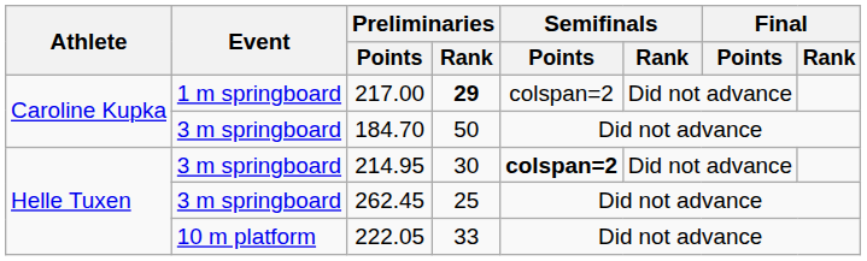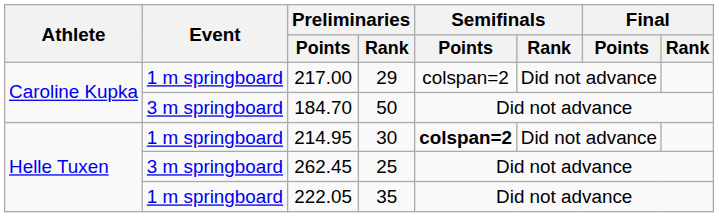217.00 | Preliminaries / Rank: bold -> normal
214.95 | Event: 3 m springboard -> 1 m springboard
222.05 | Event: 10 m platform -> 1 m springboard
222.05 | Preliminaries / Rank: 33 -> 35
